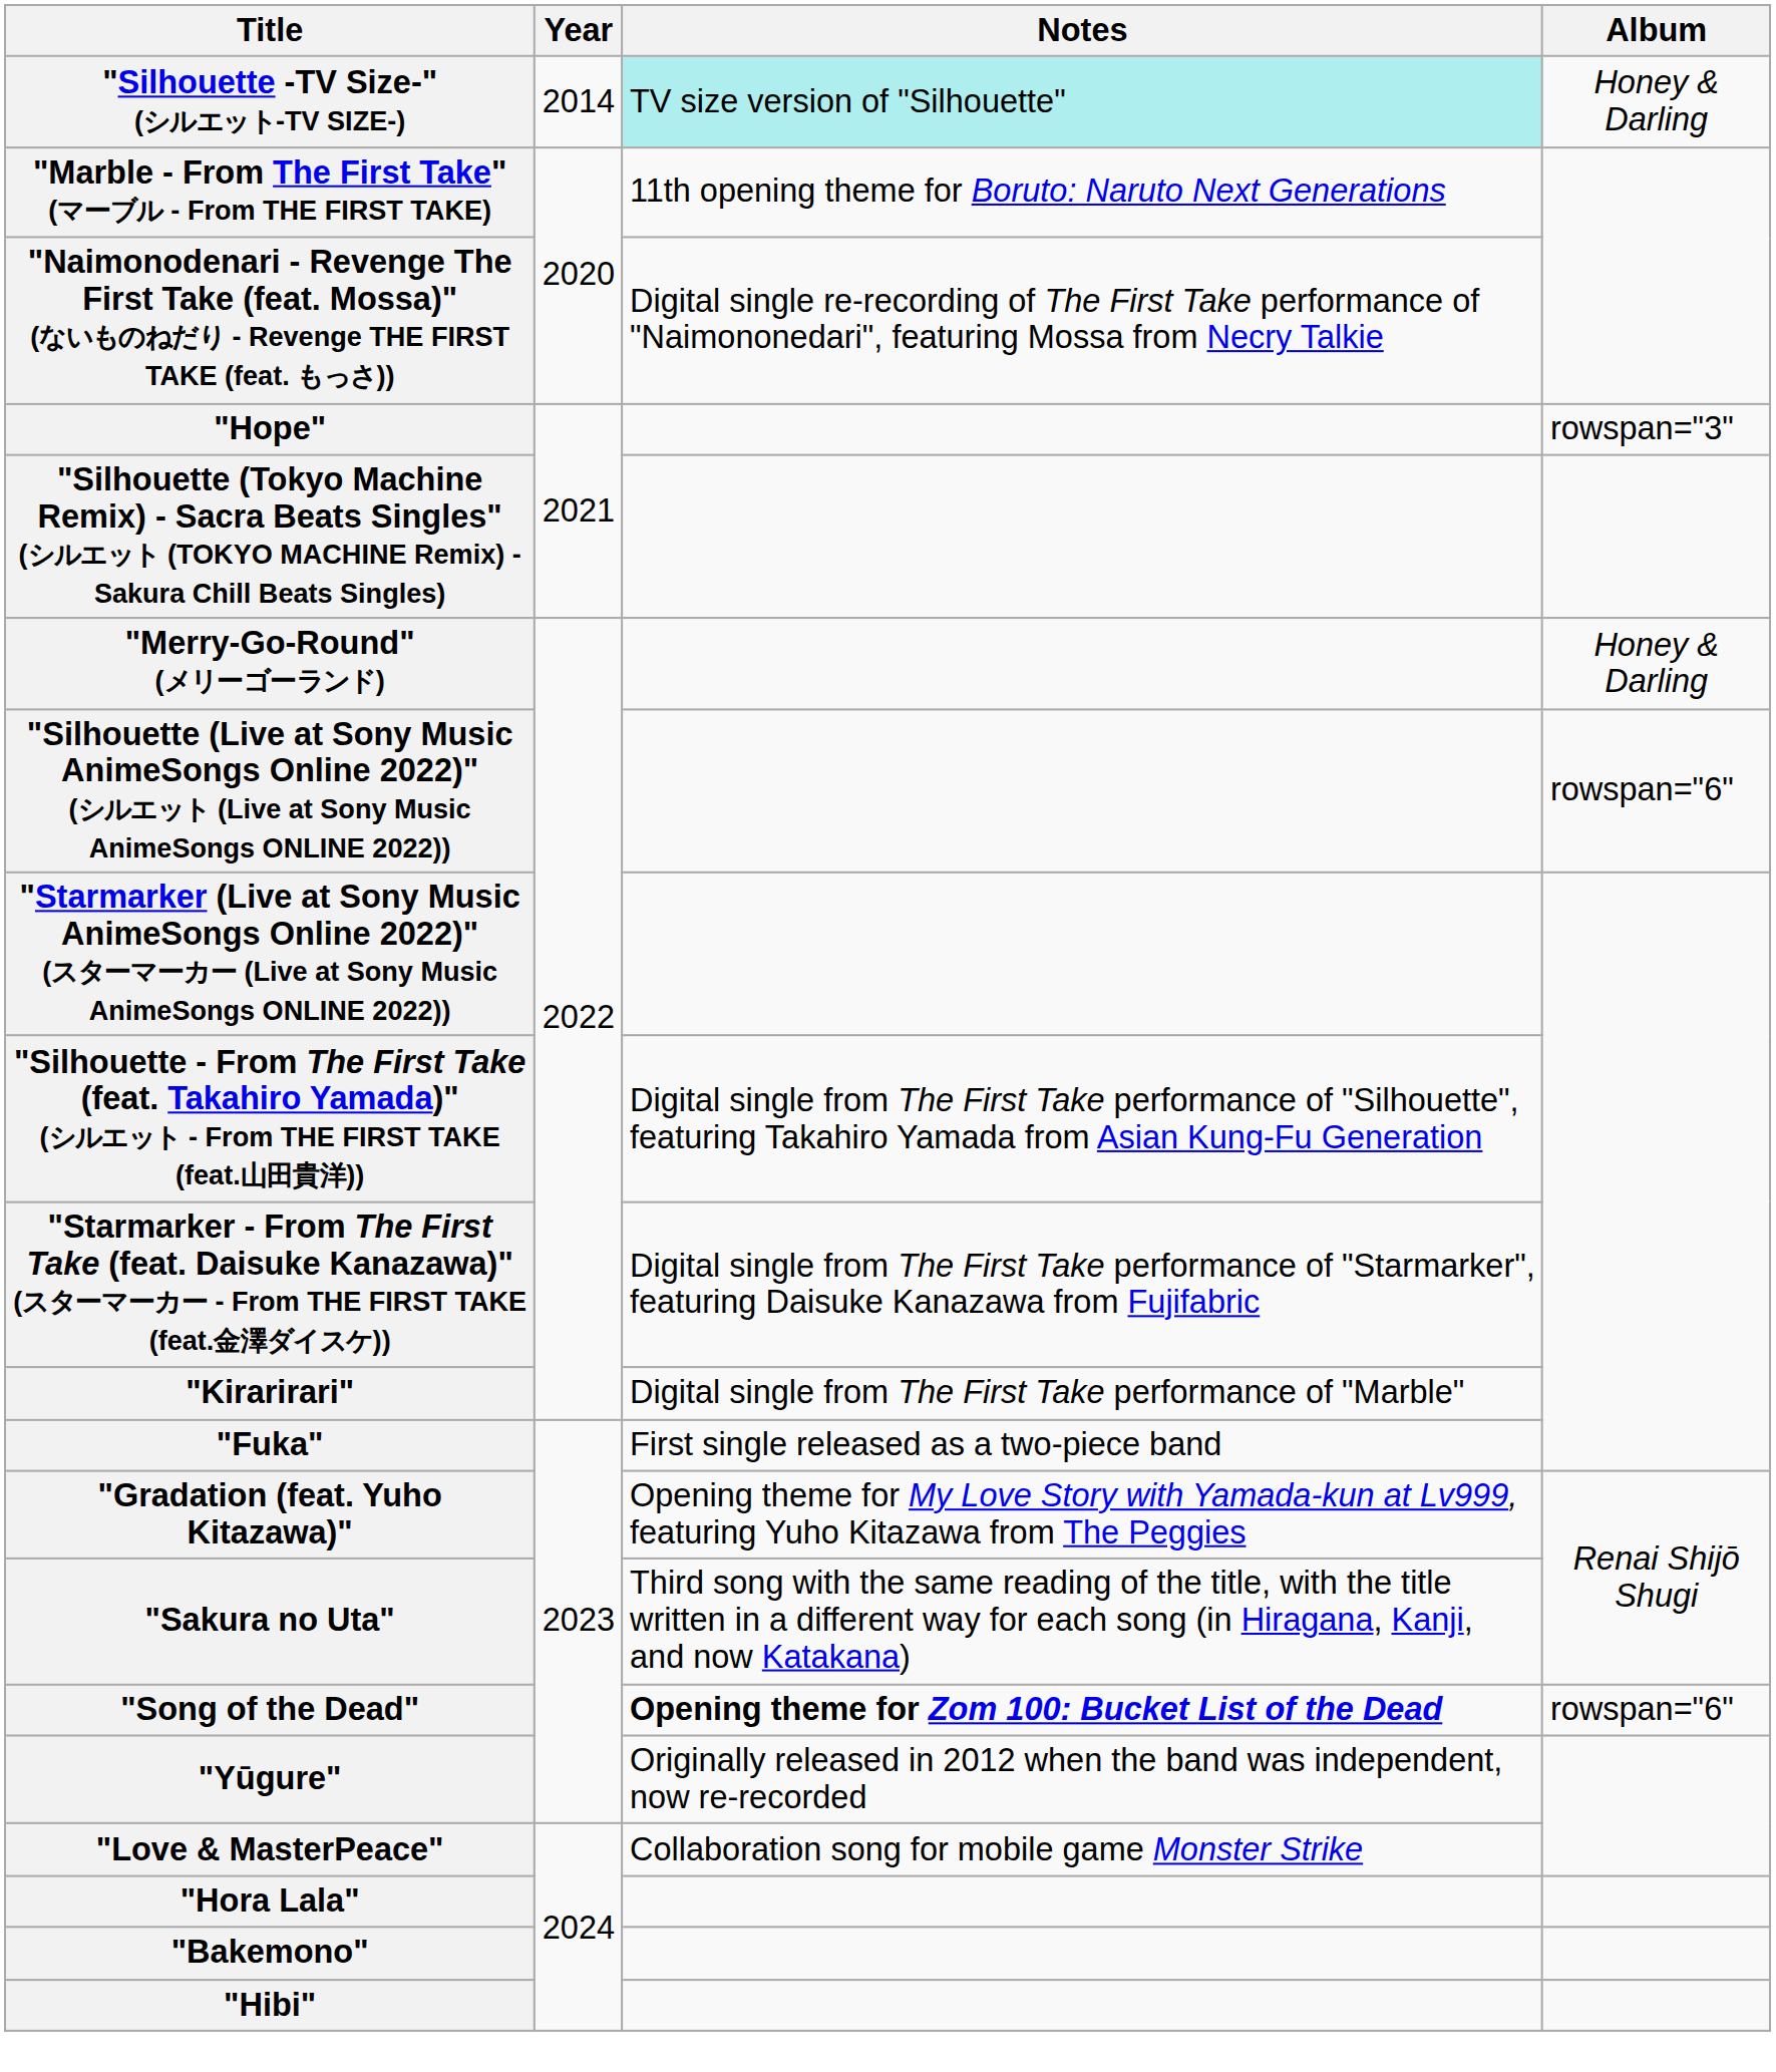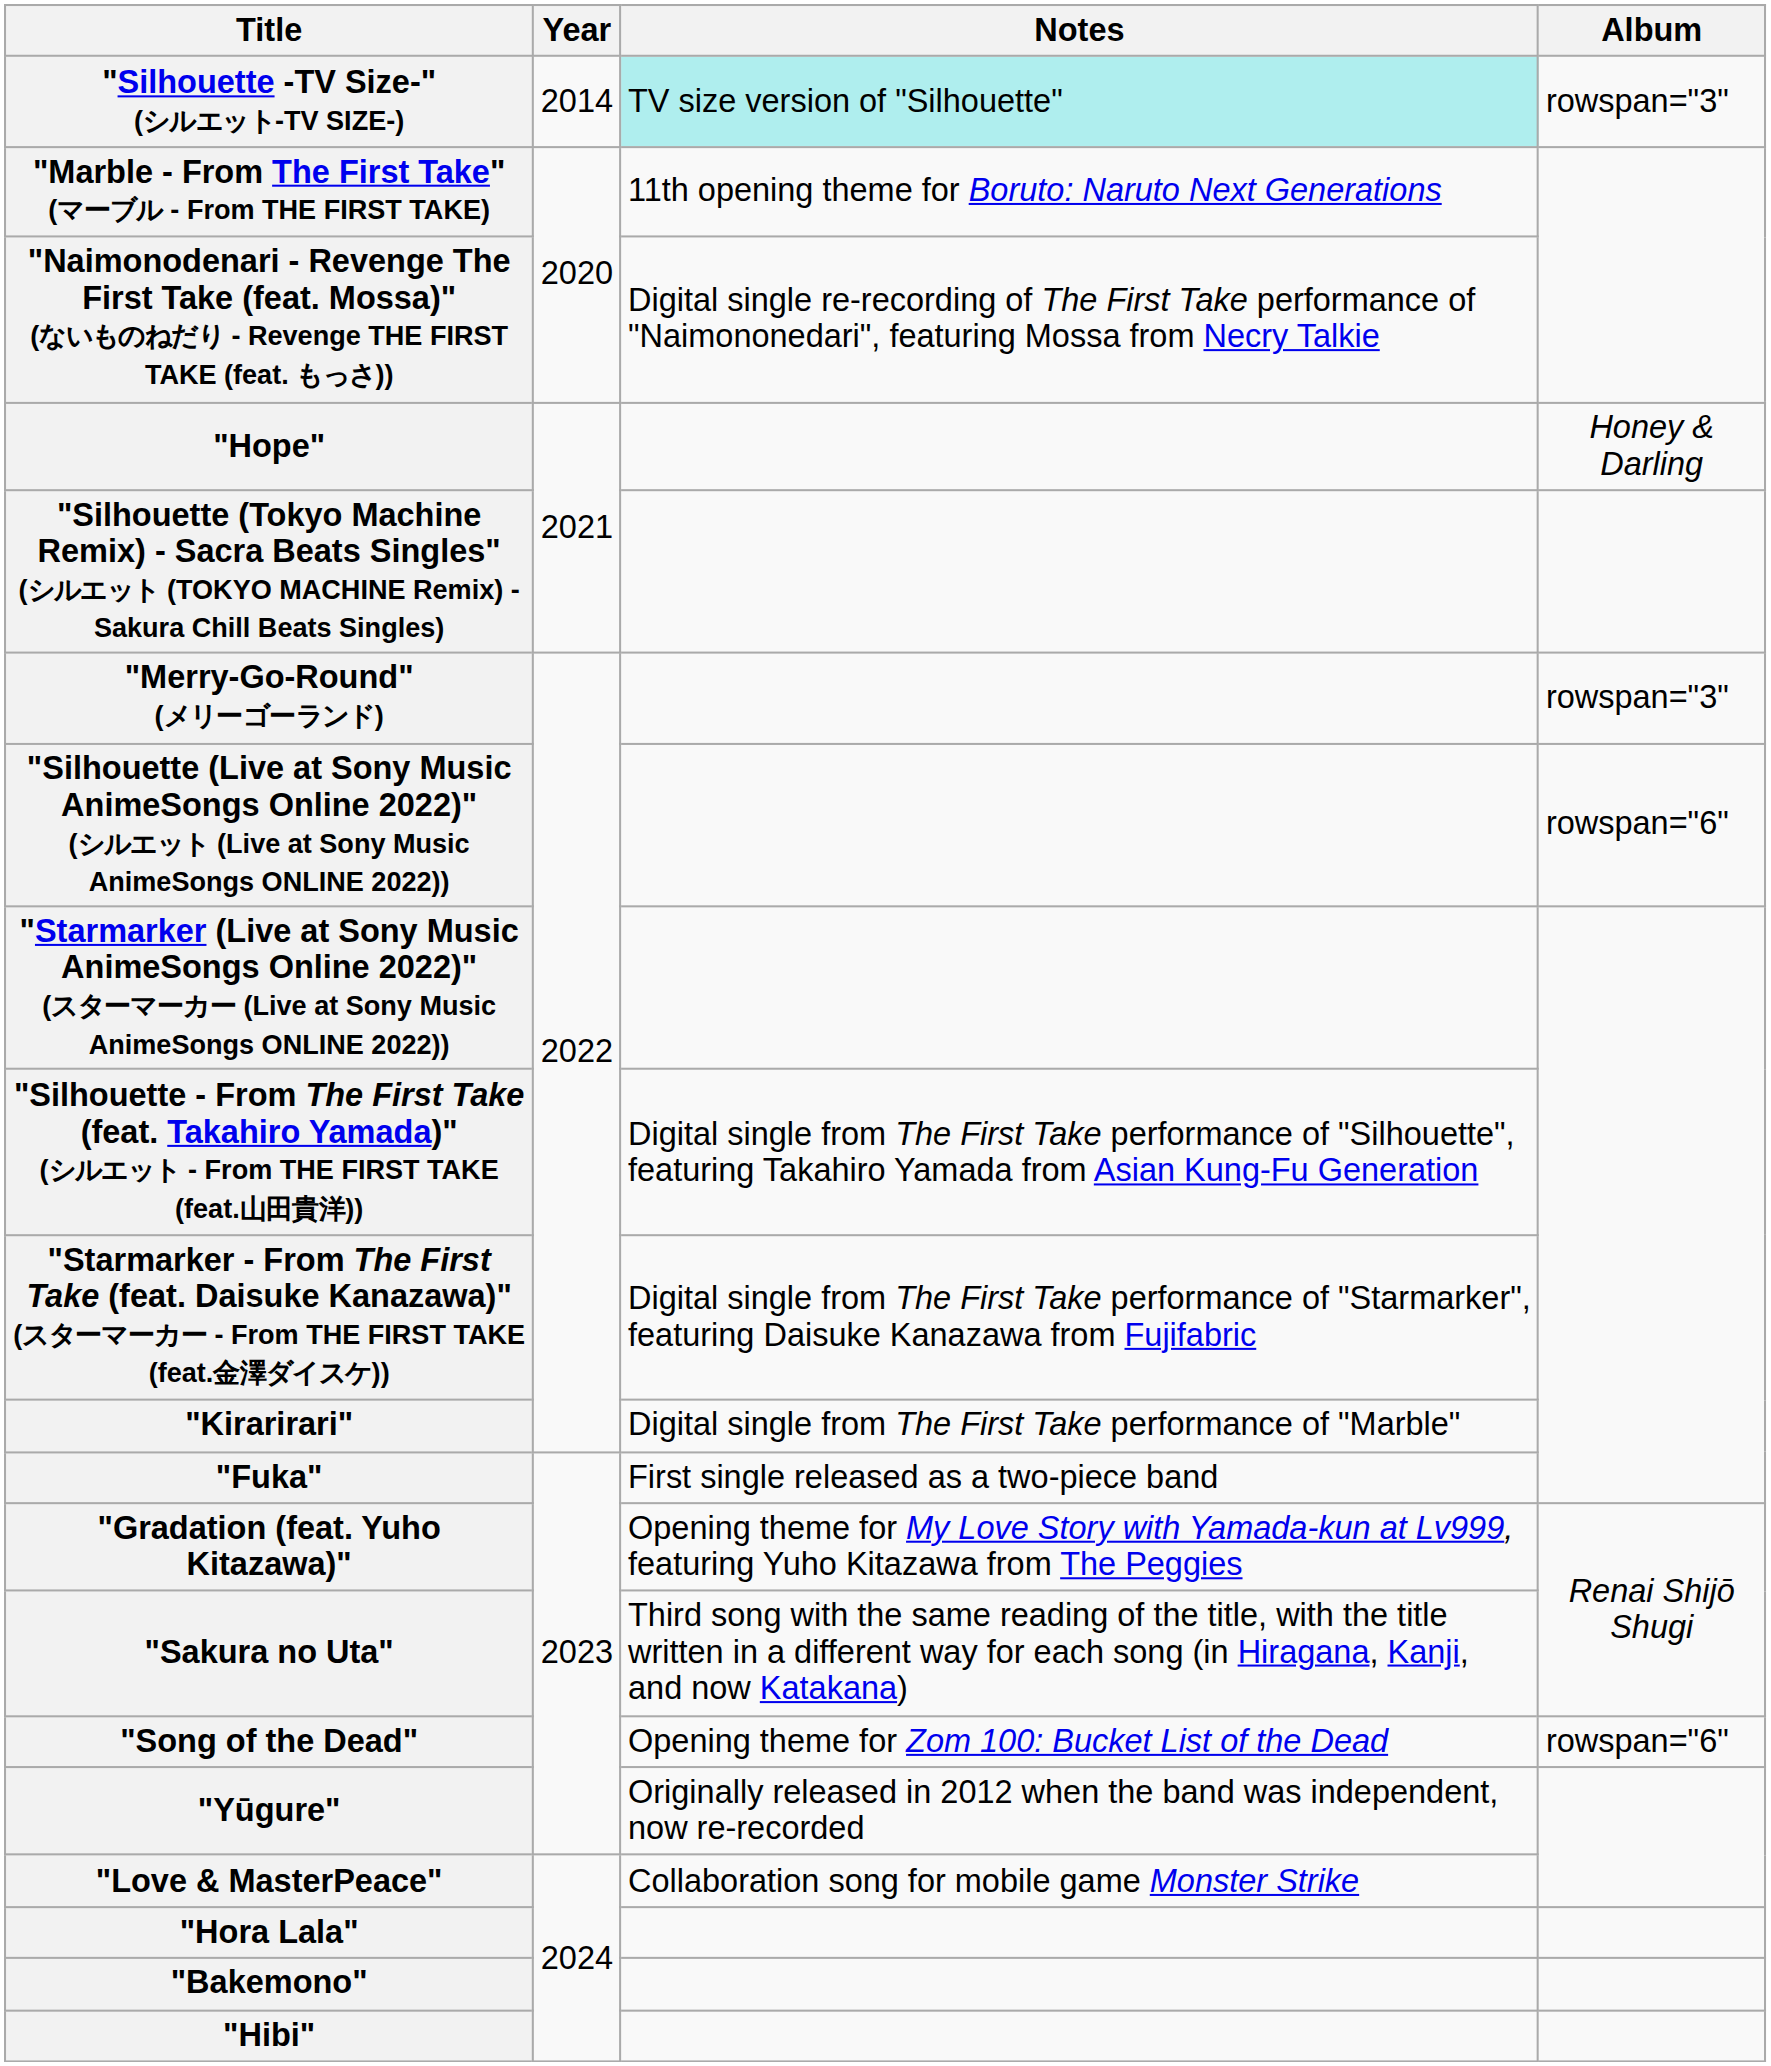"Silhouette -TV Size-" (シルエット-TV SIZE-) | Album: Honey & Darling -> rowspan="3"
"Hope" | Album: rowspan="3" -> Honey & Darling
"Merry-Go-Round" (メリーゴーランド) | Album: Honey & Darling -> rowspan="3"
"Song of the Dead" | Notes: bold -> normal
